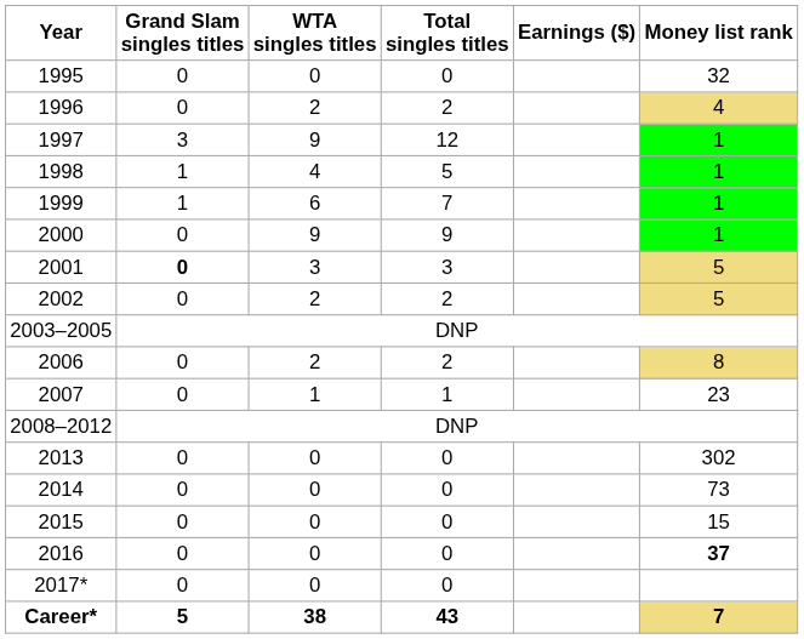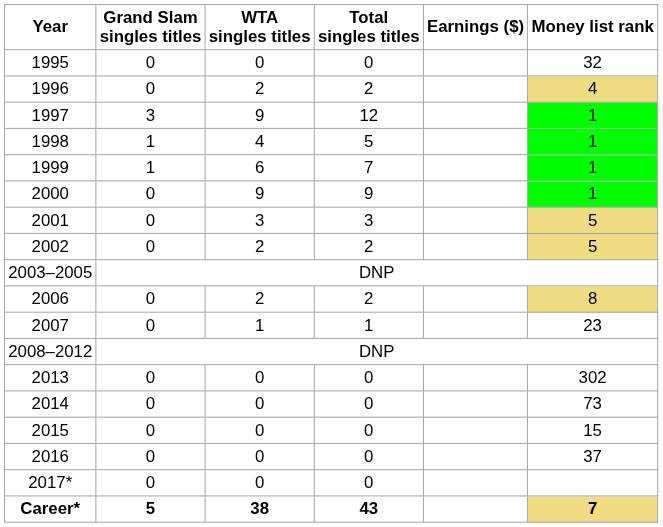2001 | Grand Slam singles titles: bold -> normal
2016 | Money list rank: bold -> normal
